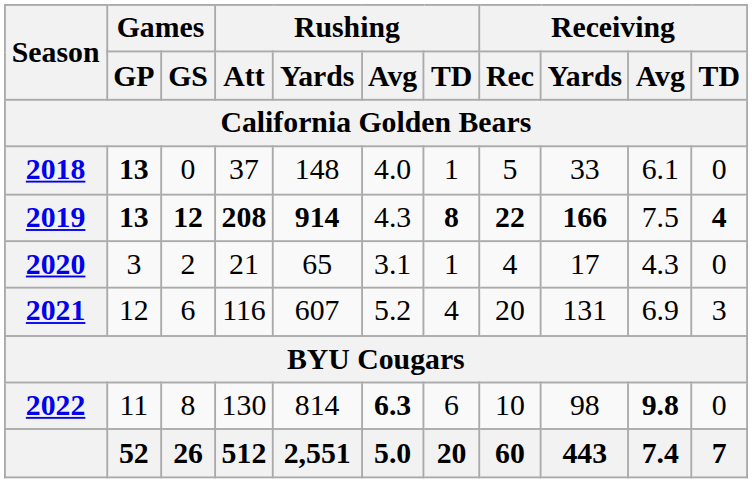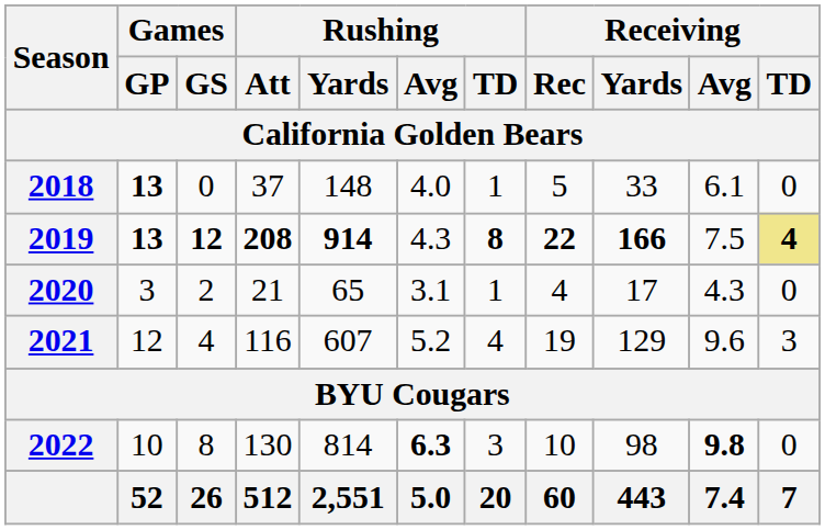2019 | Receiving / TD: no background -> khaki background
2021 | Games / GS: 6 -> 4
2021 | Receiving / Rec: 20 -> 19
2021 | Receiving / Yards: 131 -> 129
2021 | Receiving / Avg: 6.9 -> 9.6
2022 | Games / GP: 11 -> 10
2022 | Rushing / TD: 6 -> 3
